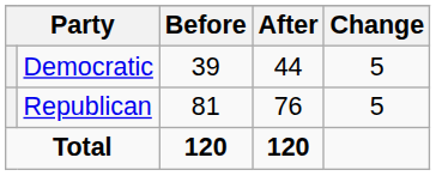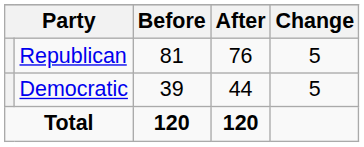rows swapped: Republican <-> Democratic
